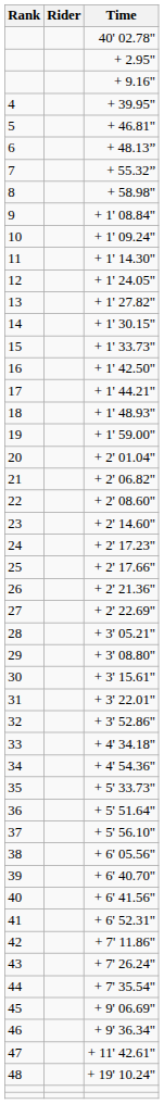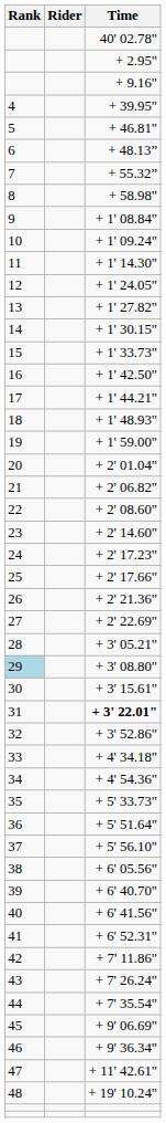+ 3' 08.80" | Rank: no background -> lightblue background
+ 3' 22.01" | Time: normal -> bold
